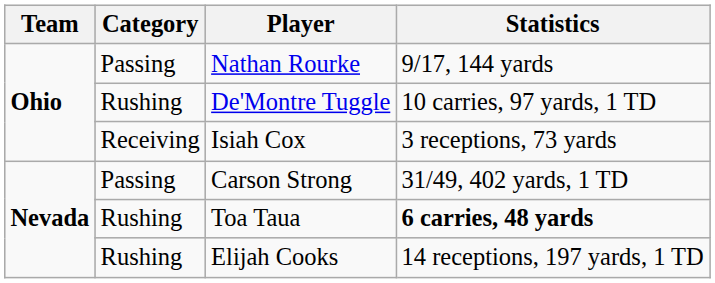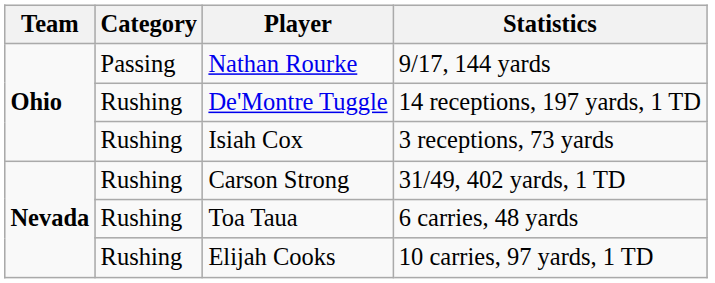De'Montre Tuggle | Statistics: 10 carries, 97 yards, 1 TD -> 14 receptions, 197 yards, 1 TD
Isiah Cox | Category: Receiving -> Rushing
Carson Strong | Category: Passing -> Rushing
Toa Taua | Statistics: bold -> normal
Elijah Cooks | Statistics: 14 receptions, 197 yards, 1 TD -> 10 carries, 97 yards, 1 TD
